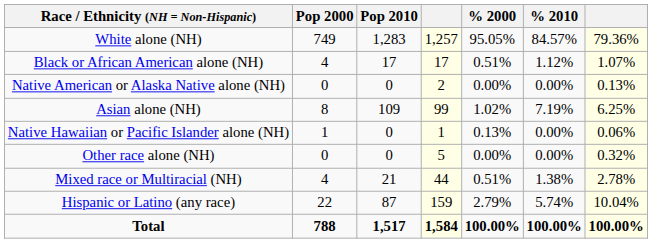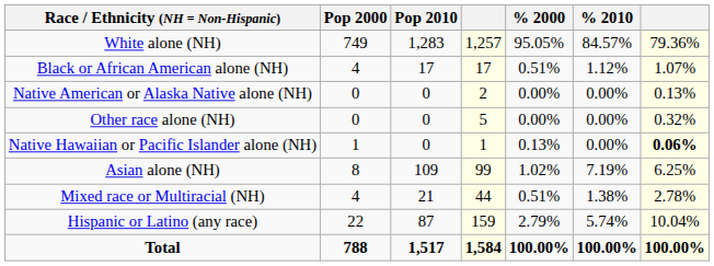rows swapped: Asian alone (NH) <-> Other race alone (NH)
Native Hawaiian or Pacific Islander alone (NH) | column 7: normal -> bold
